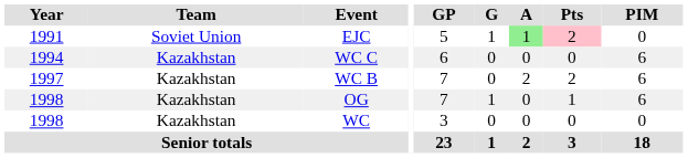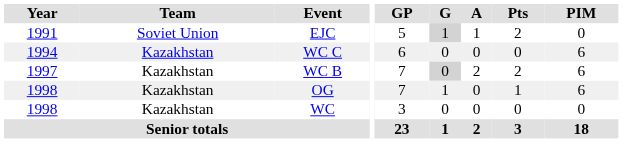EJC | G: no background -> lightgrey background
EJC | A: lightgreen background -> no background
EJC | Pts: pink background -> no background
WC B | G: no background -> lightgrey background
